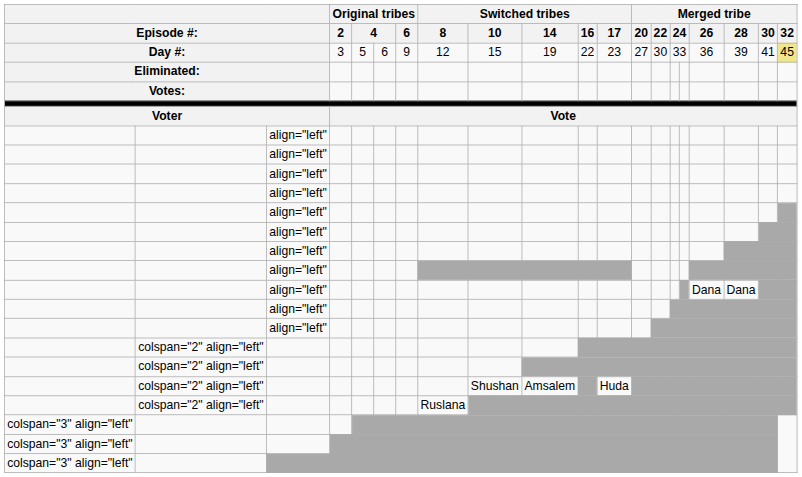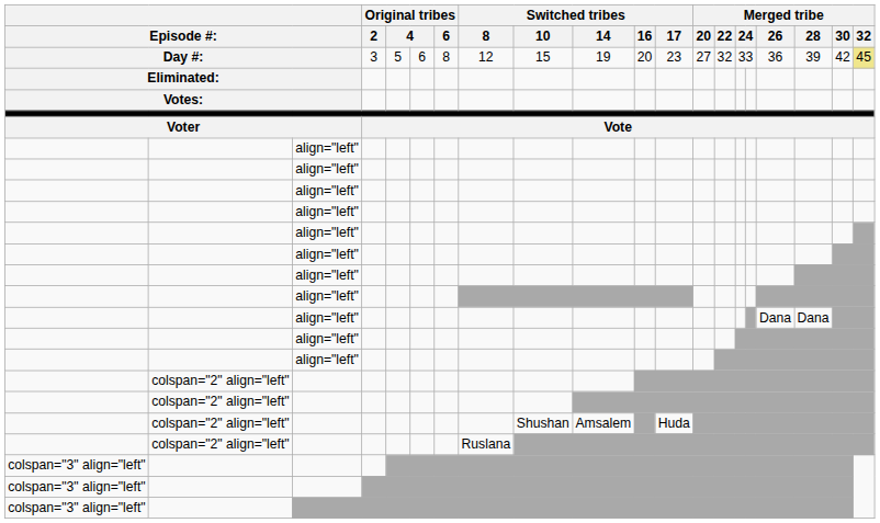Day #: | Original tribes / 6: 9 -> 8
Day #: | Switched tribes / 16: 22 -> 20
Day #: | Merged tribe / 22: 30 -> 32
Day #: | Merged tribe / 30: 41 -> 42
